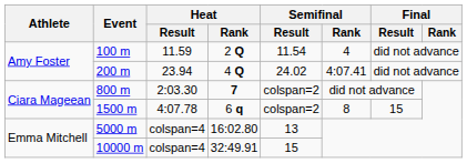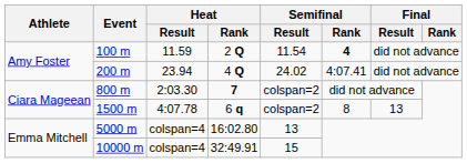100 m | Semifinal / Rank: normal -> bold
1500 m | Final / Result: 15 -> 13
